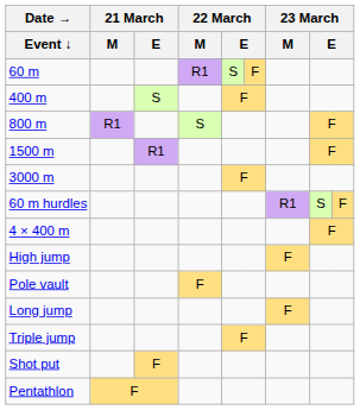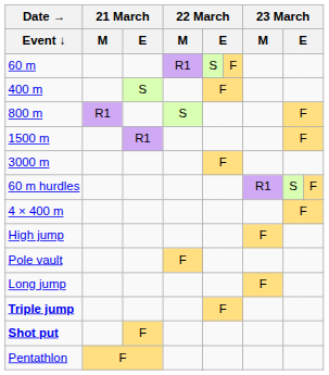Triple jump | Date → / Event ↓: normal -> bold
Shot put | Date → / Event ↓: normal -> bold
